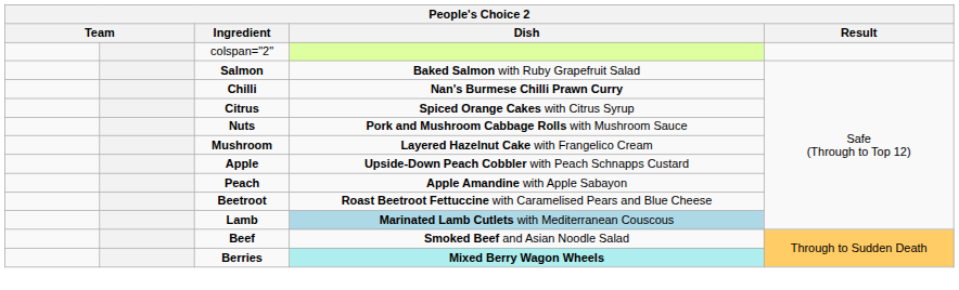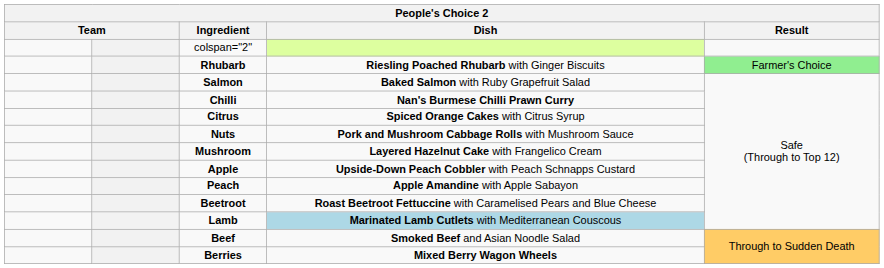+ row: Rhubarb | Riesling Poached Rhubarb with Ginger Biscuits | Farmer's Choice
Berries | Dish: paleturquoise background -> no background
